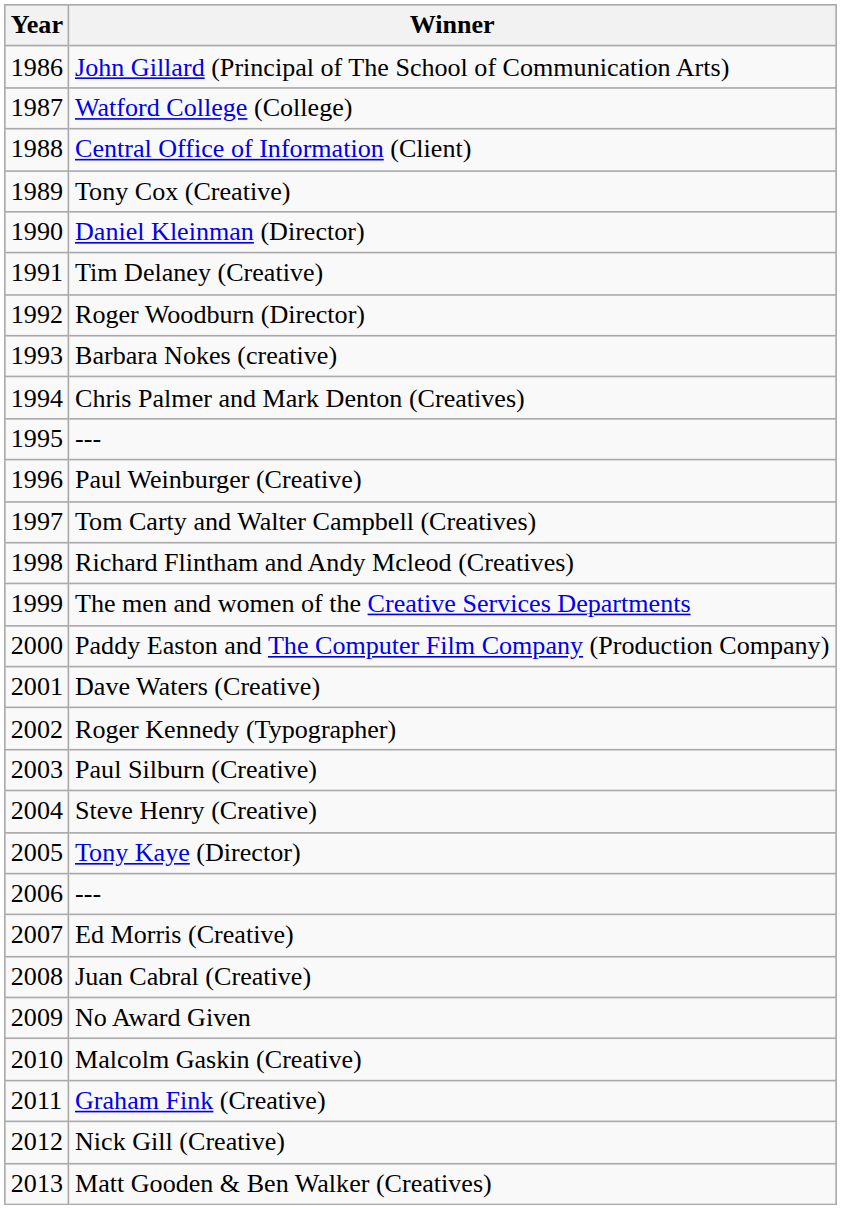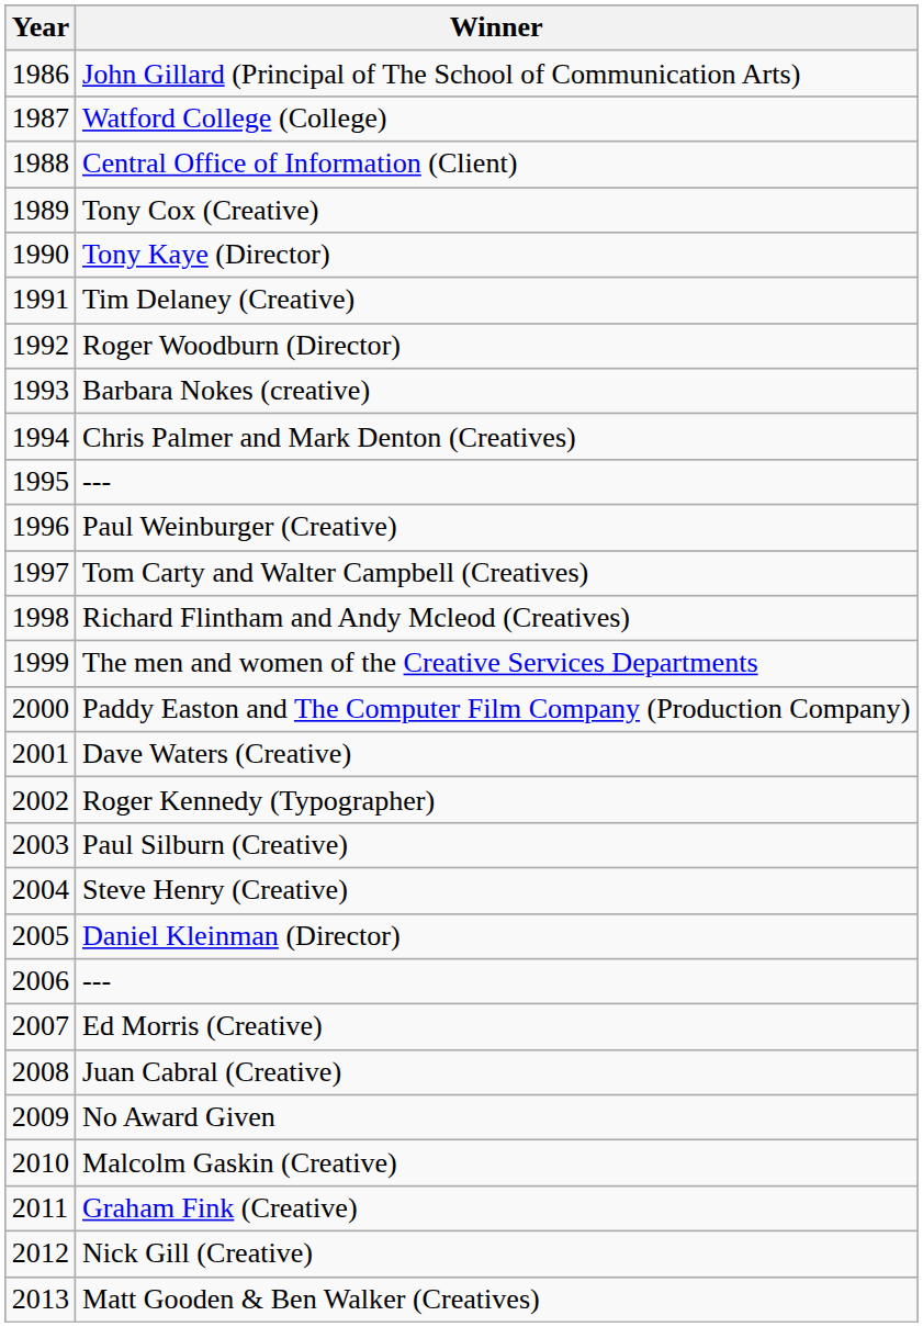row 6 | Winner: Daniel Kleinman (Director) -> Tony Kaye (Director)
row 21 | Winner: Tony Kaye (Director) -> Daniel Kleinman (Director)
